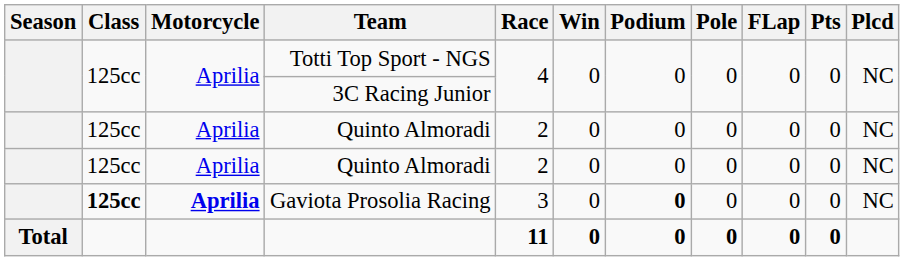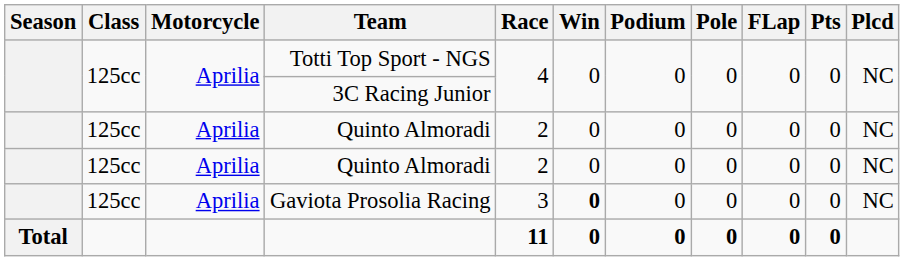Gaviota Prosolia Racing | Class: bold -> normal
Gaviota Prosolia Racing | Motorcycle: bold -> normal
Gaviota Prosolia Racing | Win: normal -> bold
Gaviota Prosolia Racing | Podium: bold -> normal
